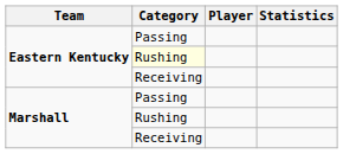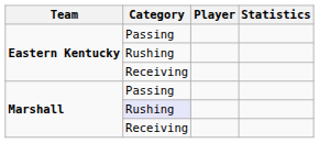Eastern Kentucky / Rushing | Category: lightyellow background -> no background
Marshall / Rushing | Category: no background -> lavender background
